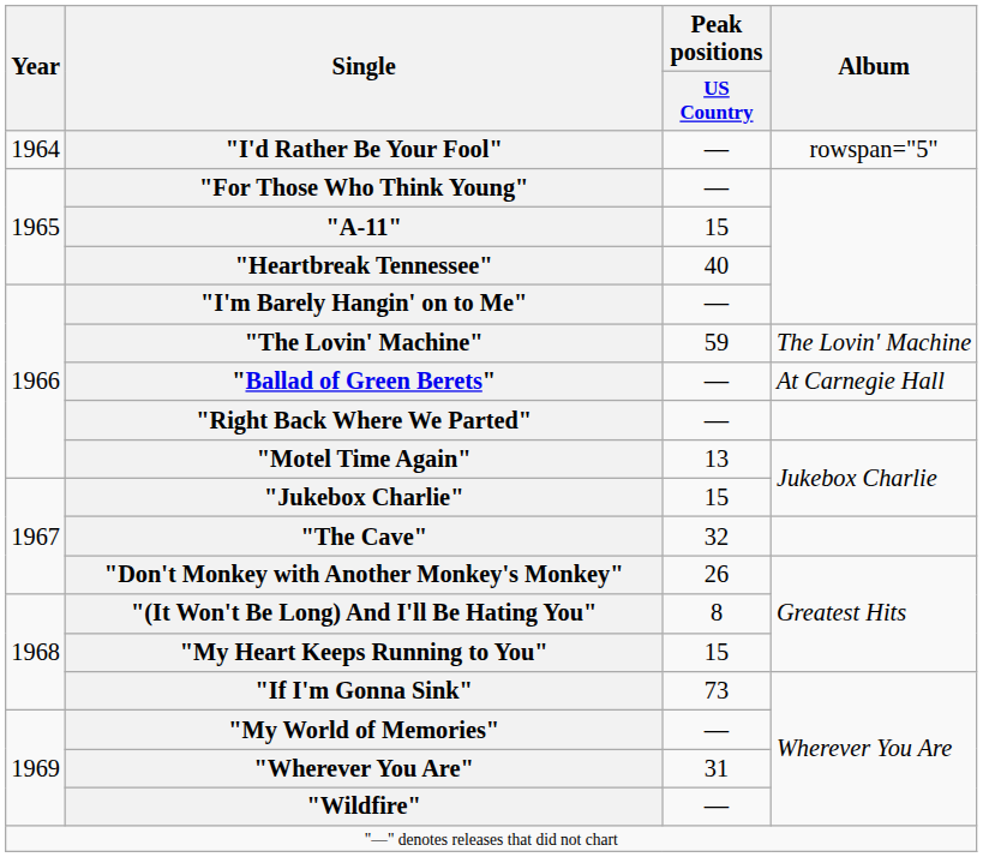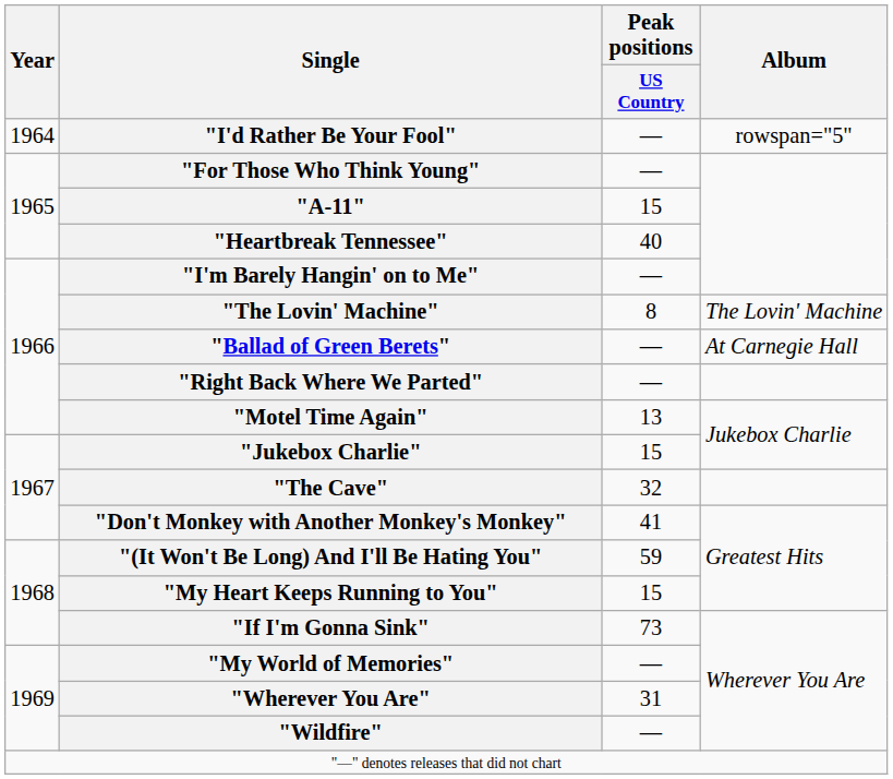"The Lovin' Machine" | Peak positions / US Country: 59 -> 8
"Don't Monkey with Another Monkey's Monkey" | Peak positions / US Country: 26 -> 41
"(It Won't Be Long) And I'll Be Hating You" | Peak positions / US Country: 8 -> 59
